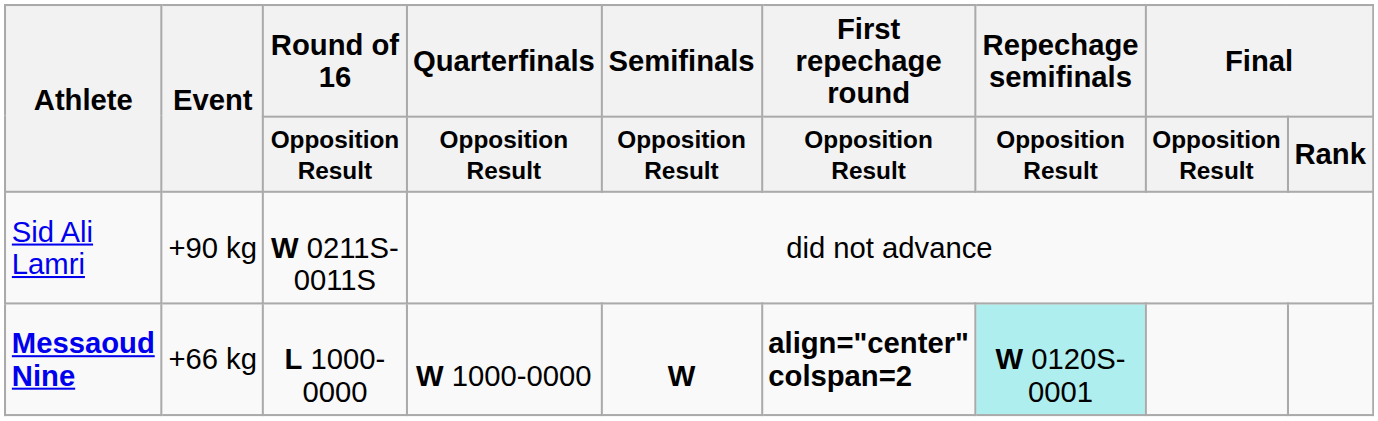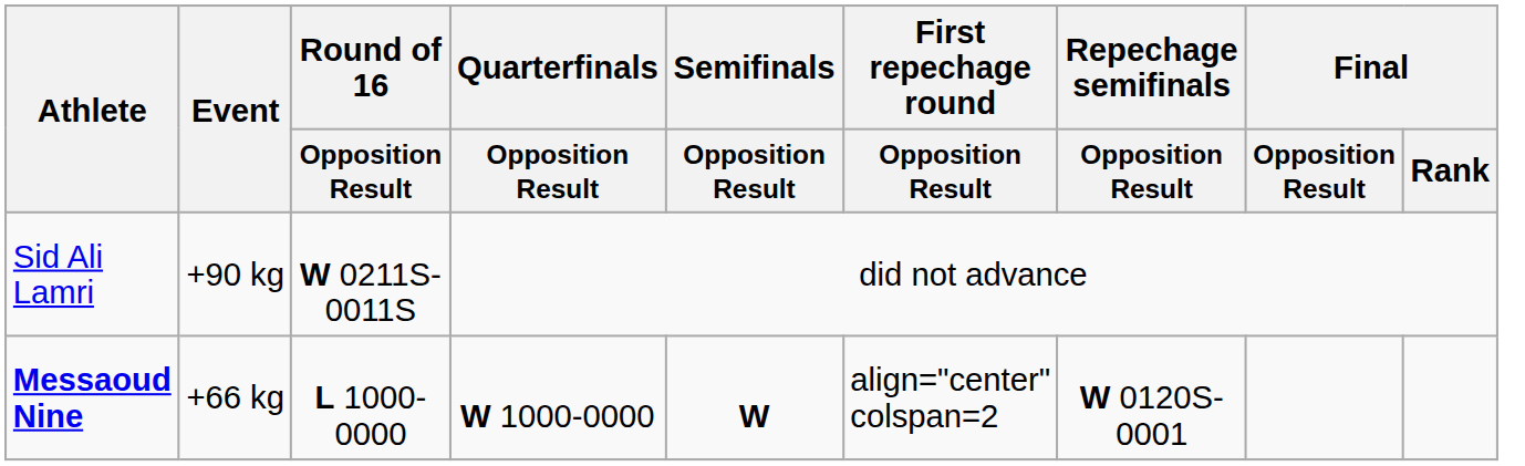Messaoud Nine | First repechage round / Opposition Result: bold -> normal
Messaoud Nine | Repechage semifinals / Opposition Result: paleturquoise background -> no background
